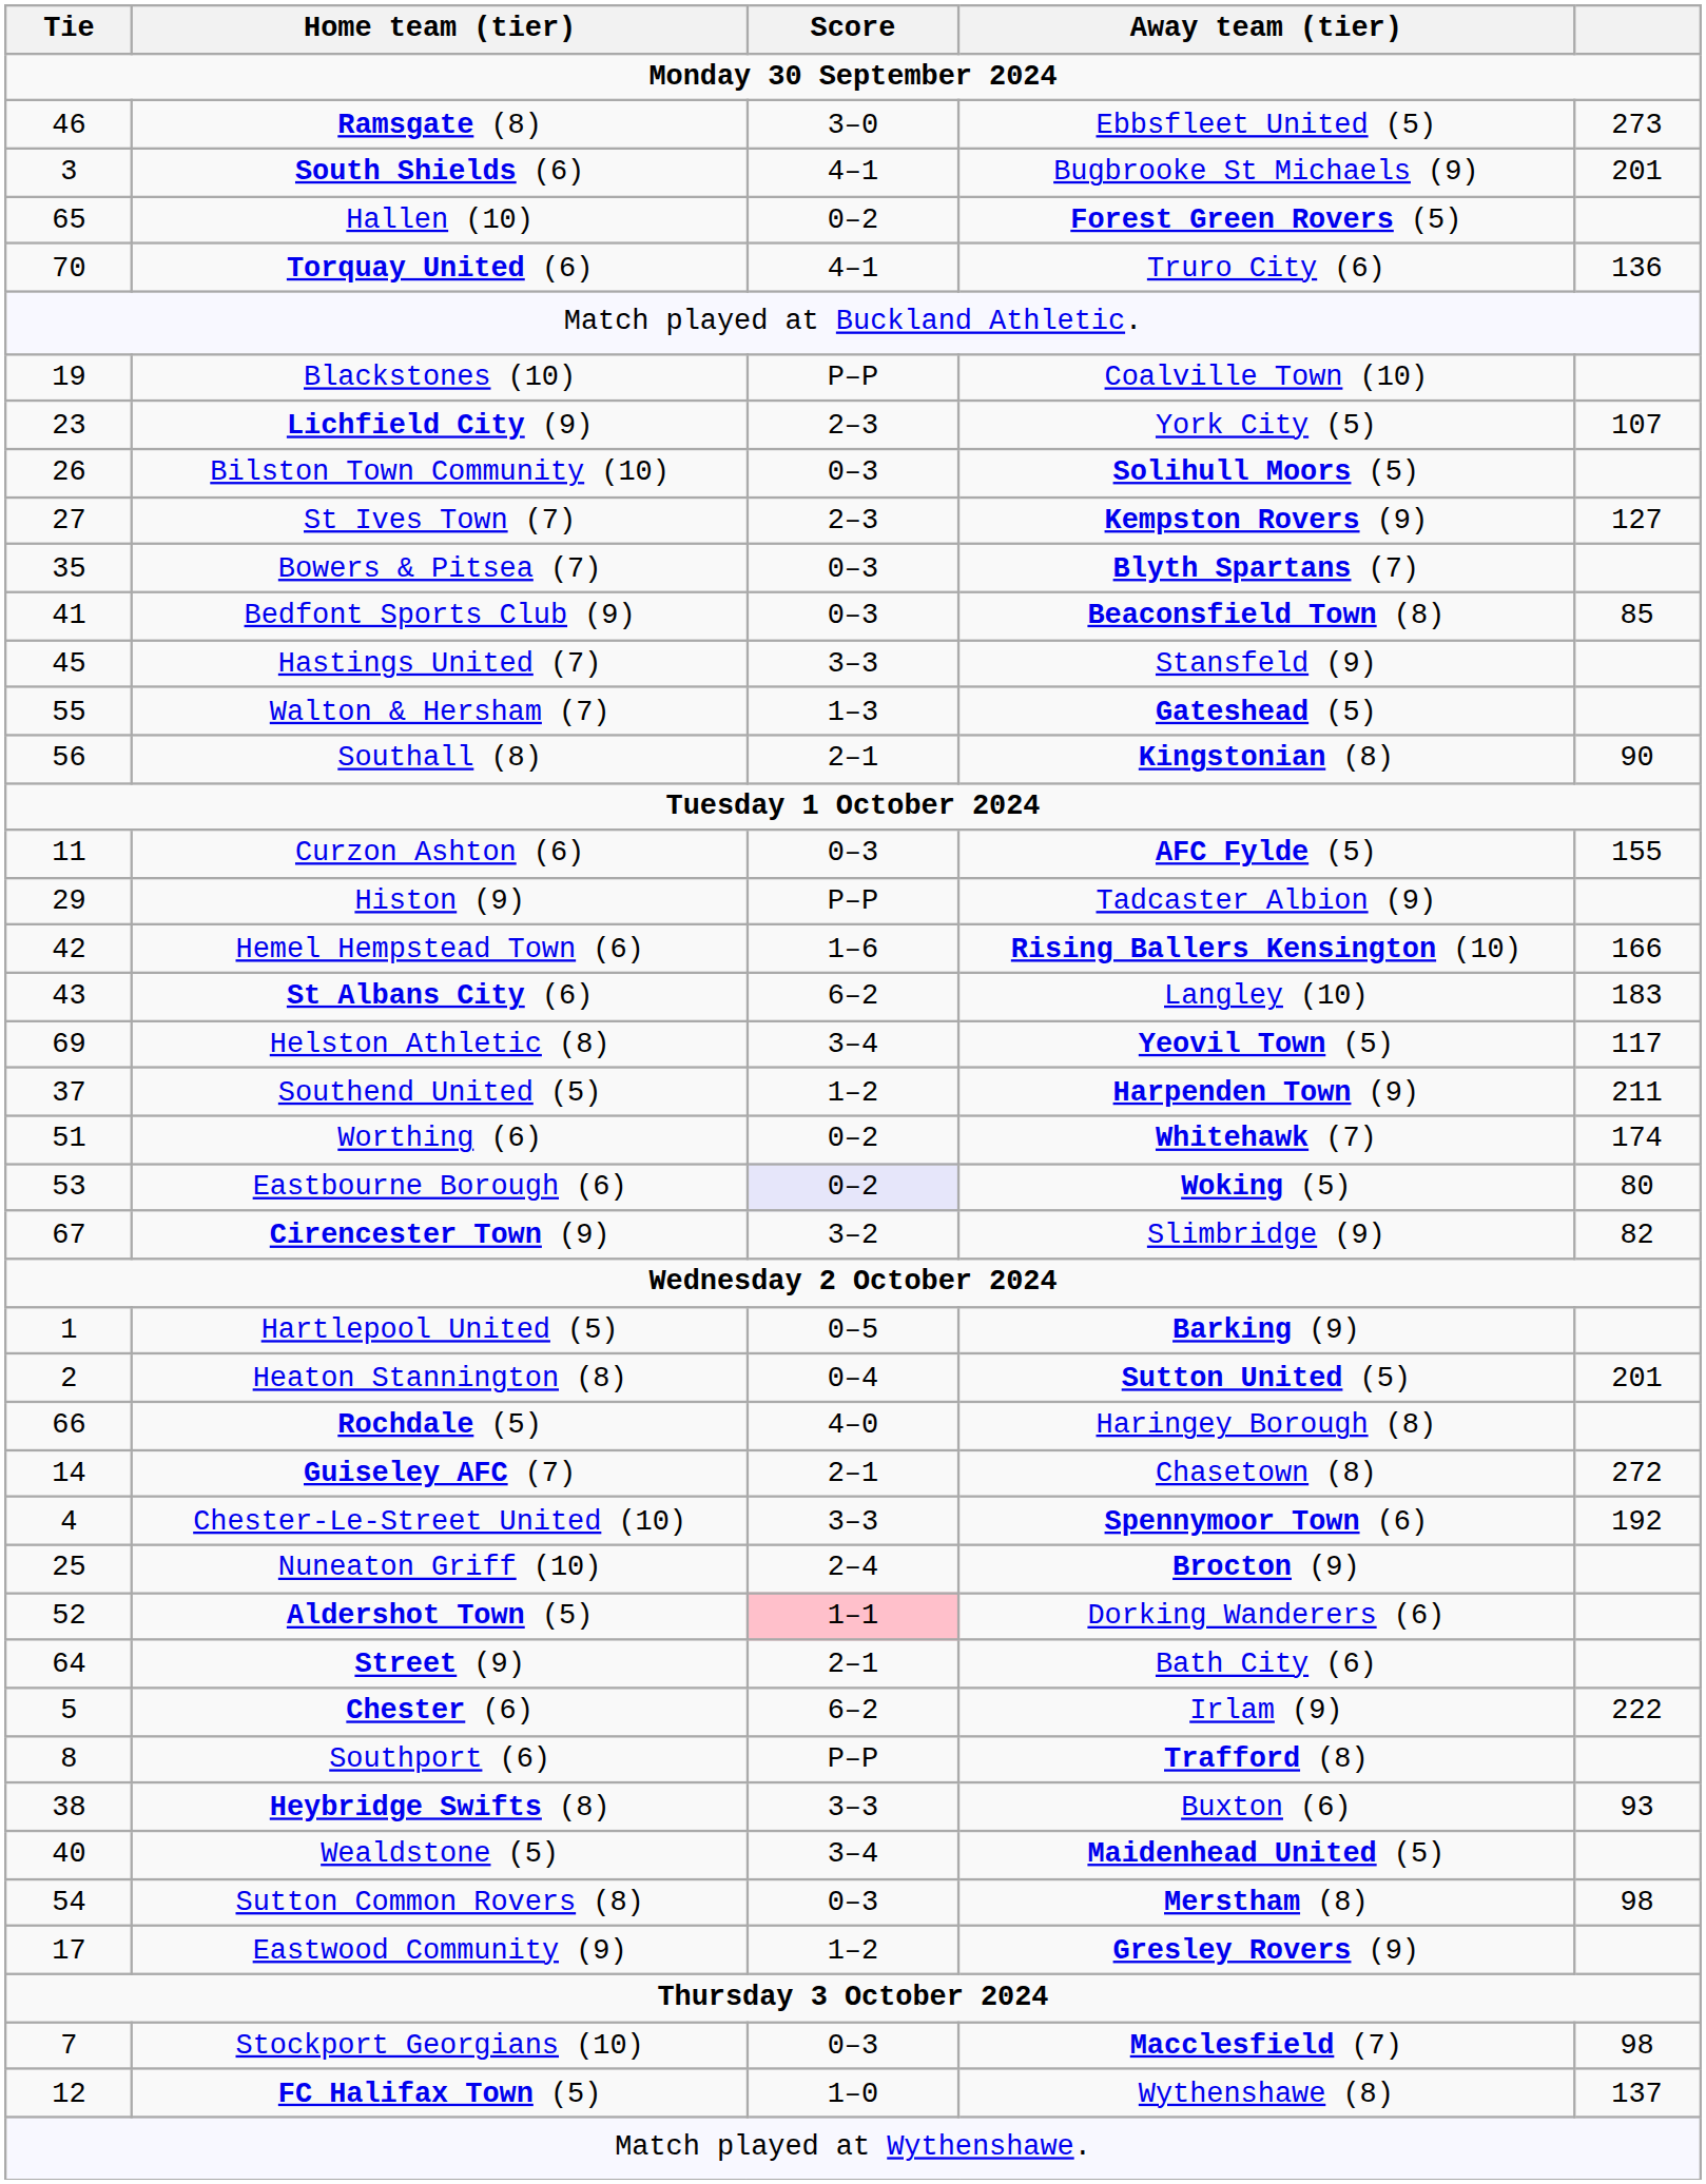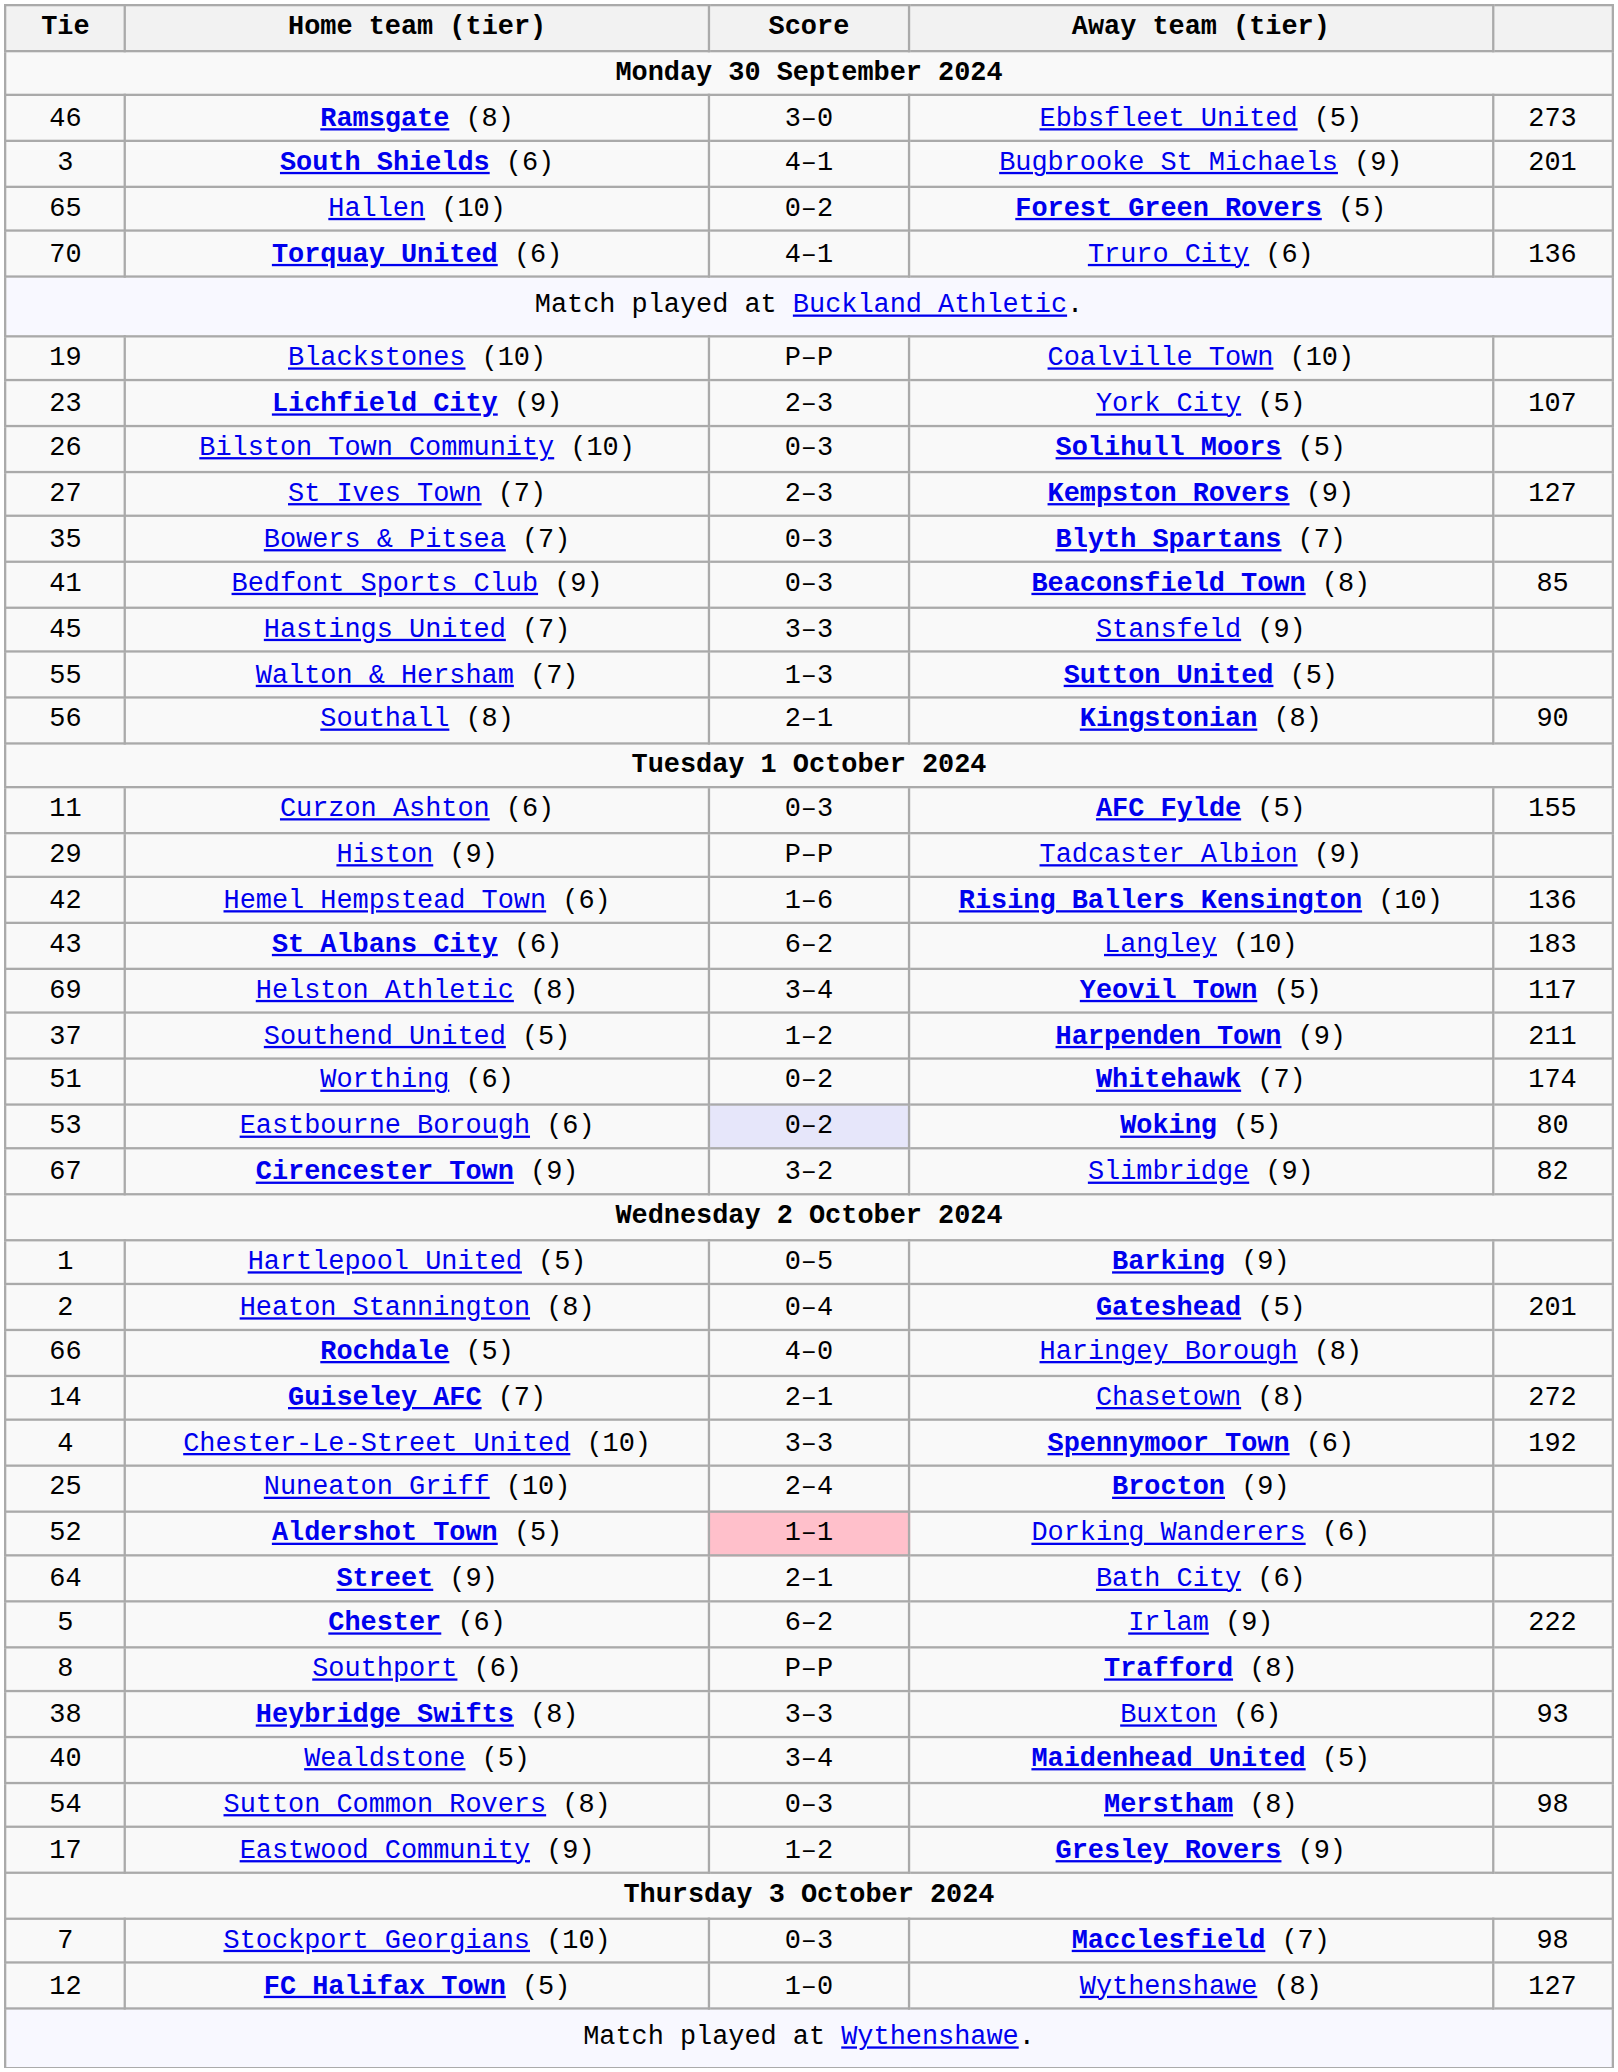Walton & Hersham (7) | Away team (tier): Gateshead (5) -> Sutton United (5)
Hemel Hempstead Town (6) | column 5: 166 -> 136
Heaton Stannington (8) | Away team (tier): Sutton United (5) -> Gateshead (5)
FC Halifax Town (5) | column 5: 137 -> 127
